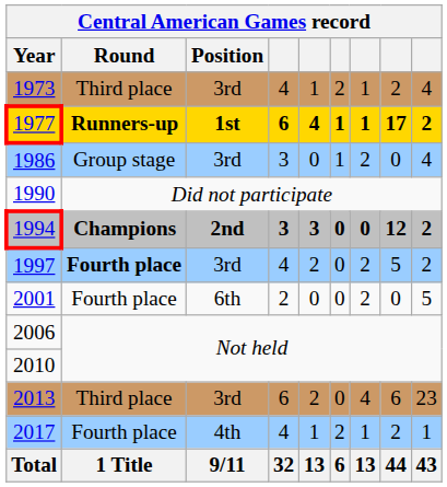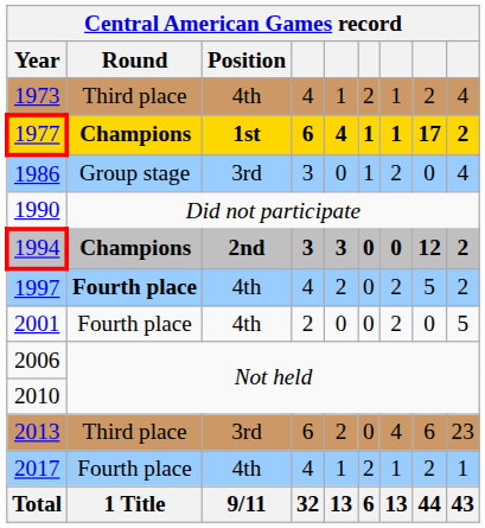1973 | Position: 3rd -> 4th
1977 | Round: Runners-up -> Champions
1997 | Position: 3rd -> 4th
2001 | Position: 6th -> 4th
